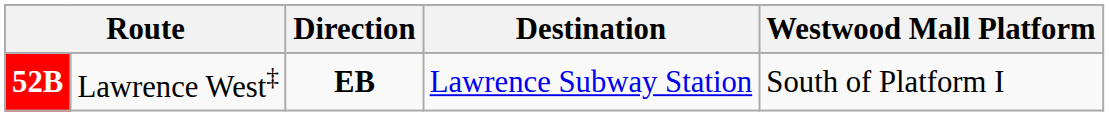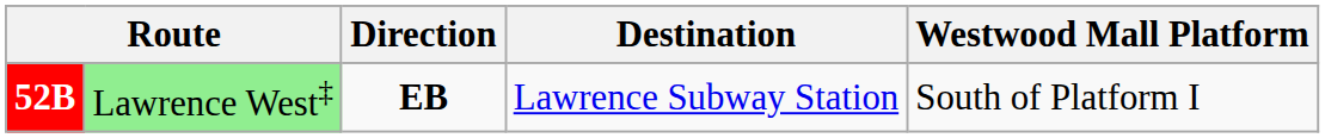52B | column 2: no background -> lightgreen background
